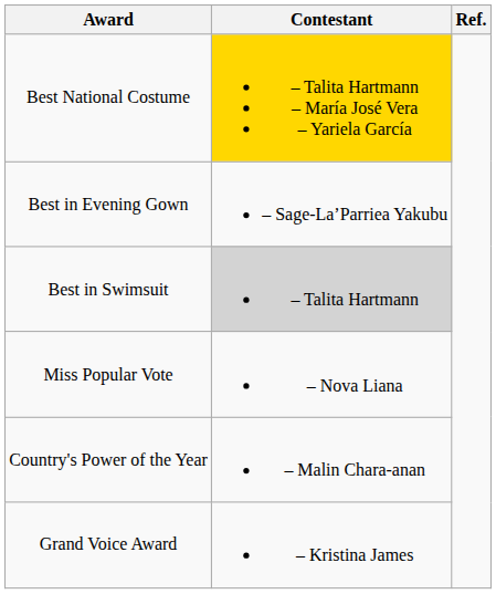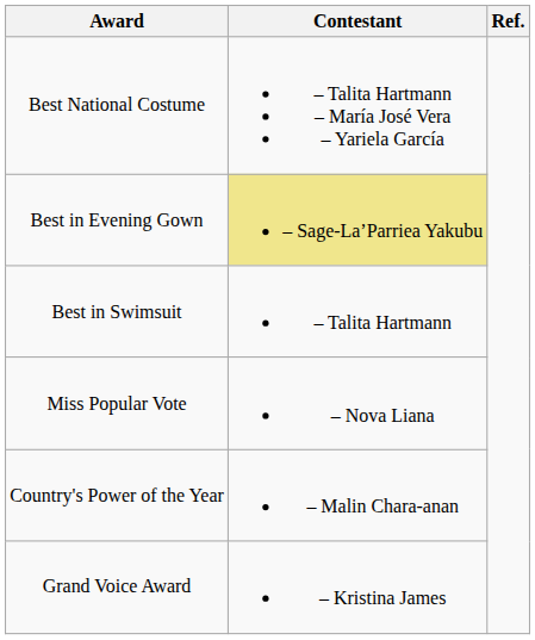Best National Costume | Contestant: gold background -> no background
Best in Evening Gown | Contestant: no background -> khaki background
Best in Swimsuit | Contestant: lightgrey background -> no background
